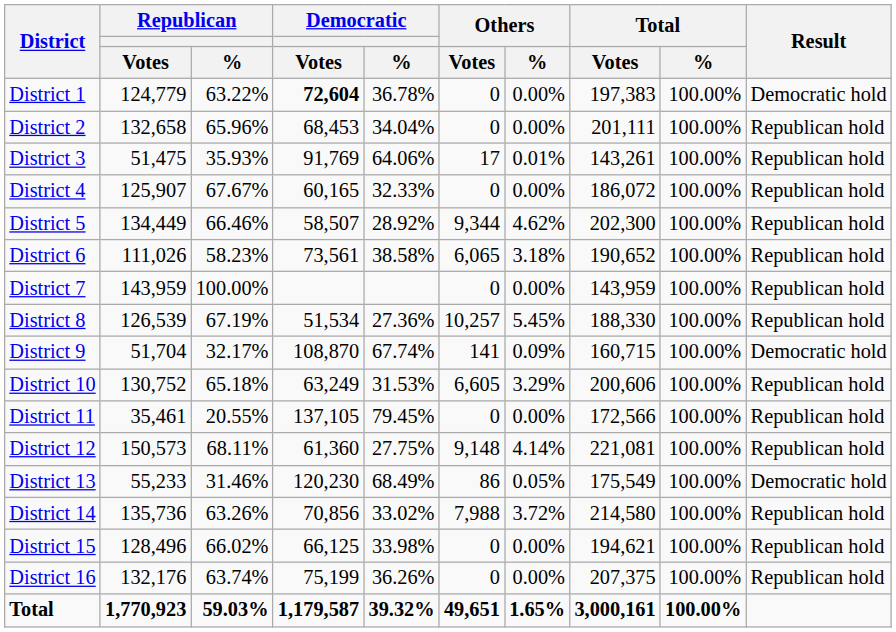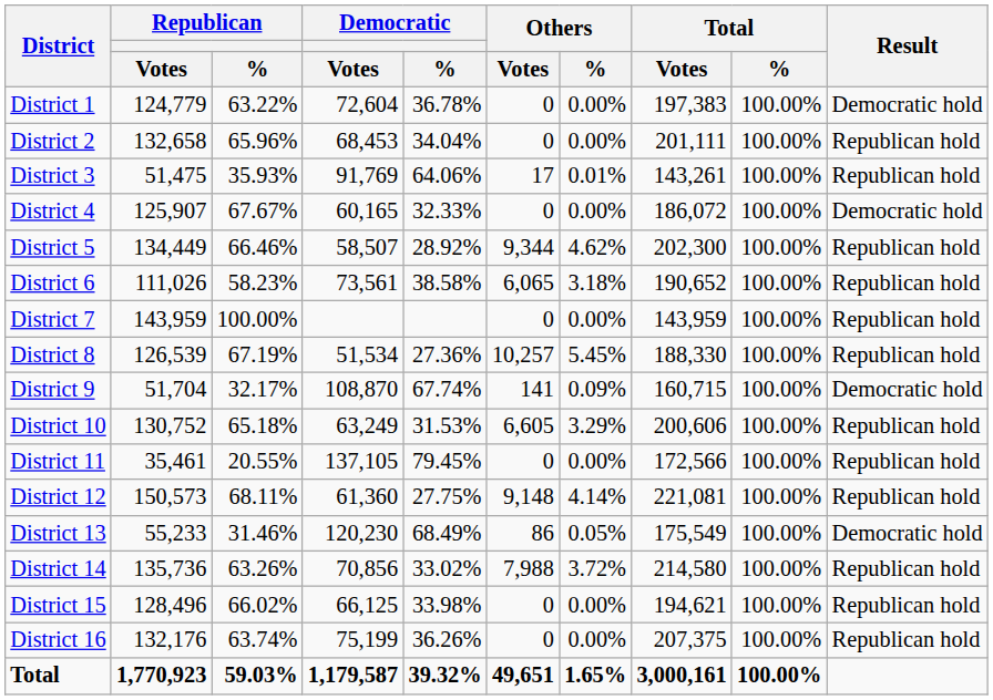District 1 | Democratic / Votes: bold -> normal
District 4 | Result: Republican hold -> Democratic hold
